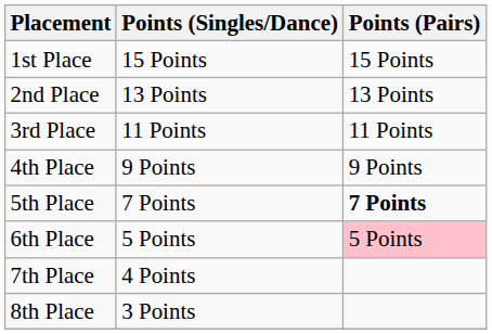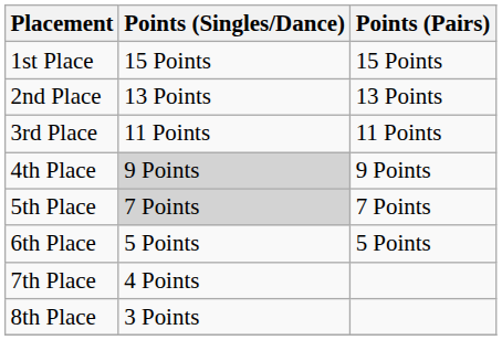4th Place | Points (Singles/Dance): no background -> lightgrey background
5th Place | Points (Singles/Dance): no background -> lightgrey background
5th Place | Points (Pairs): bold -> normal
6th Place | Points (Pairs): pink background -> no background
